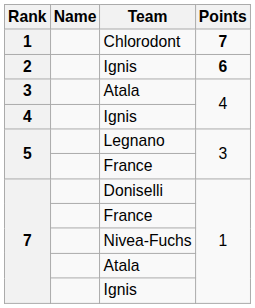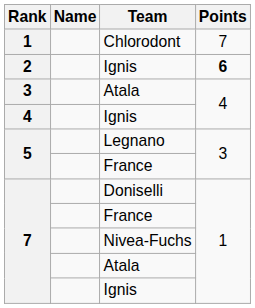Chlorodont | Points: bold -> normal
